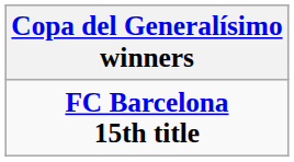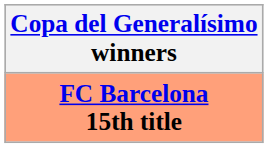row 2 | column 1: no background -> lightsalmon background
